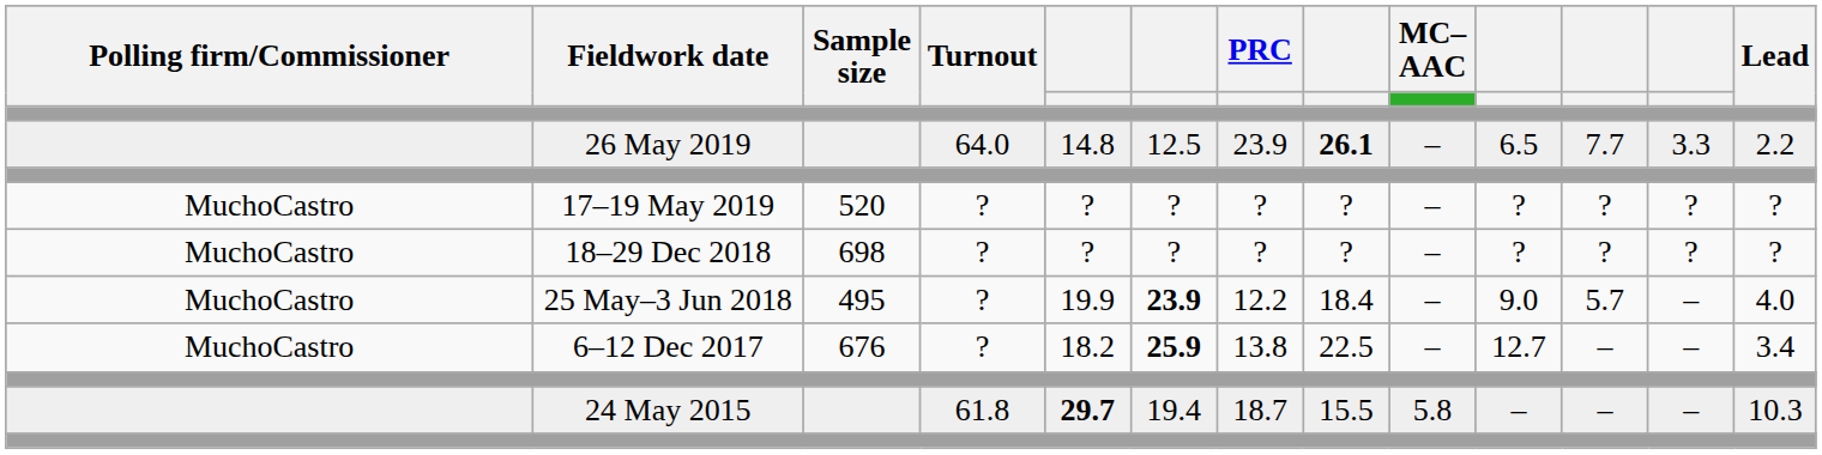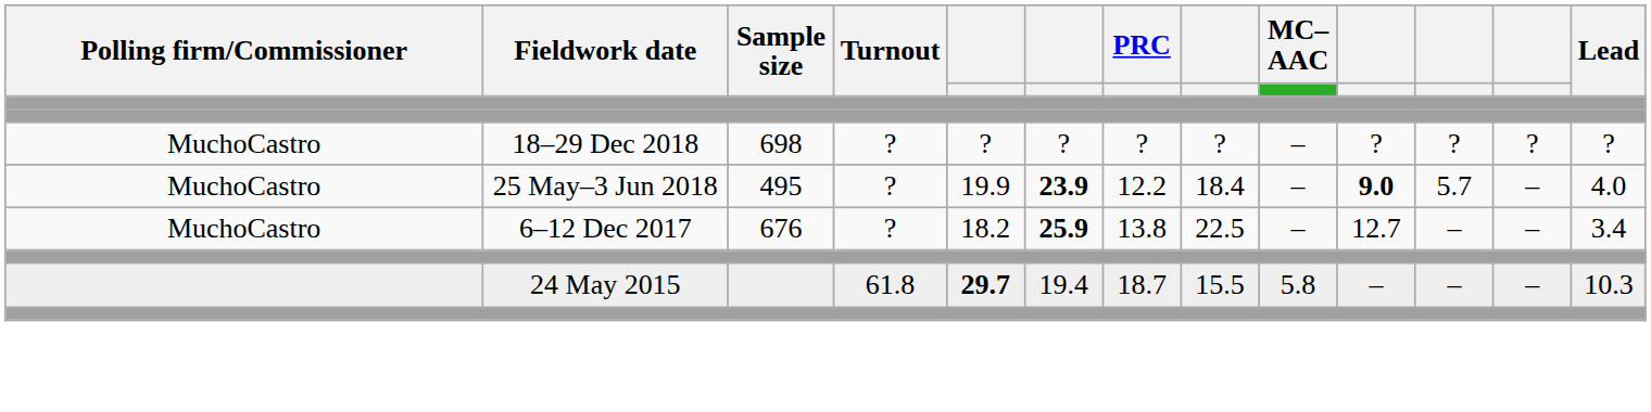- row: 26 May 2019 | 64.0 | 14.8 | 12.5 | 23.9 | 26.1 | – | 6.5 | 7.7 | 3.3 | 2.2
- row: MuchoCastro | 17–19 May 2019 | 520 | ? | ? | ? | ? | ? | – | ? | ? | ? | ?
25 May–3 Jun 2018 | column 10: normal -> bold
